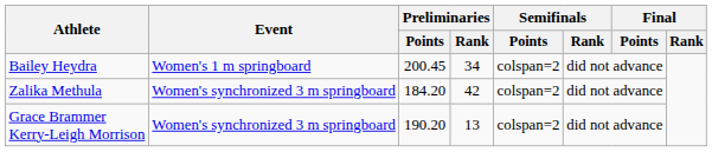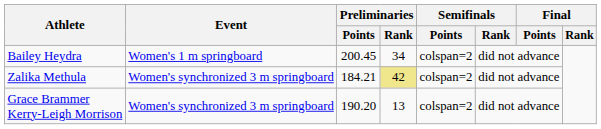Zalika Methula | Preliminaries / Points: 184.20 -> 184.21
Zalika Methula | Preliminaries / Rank: no background -> khaki background
